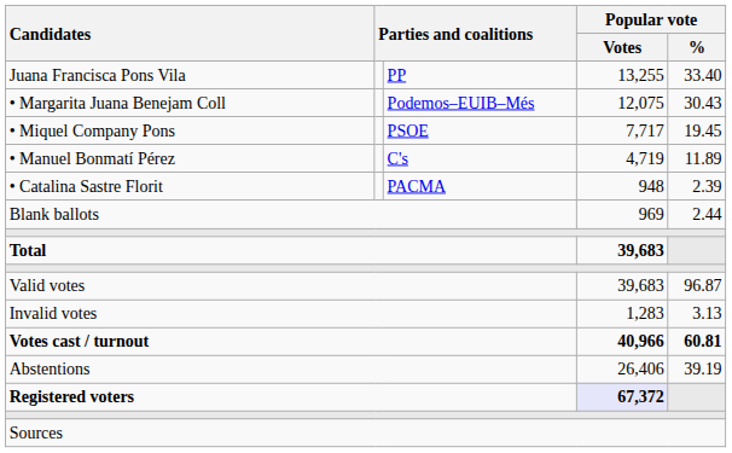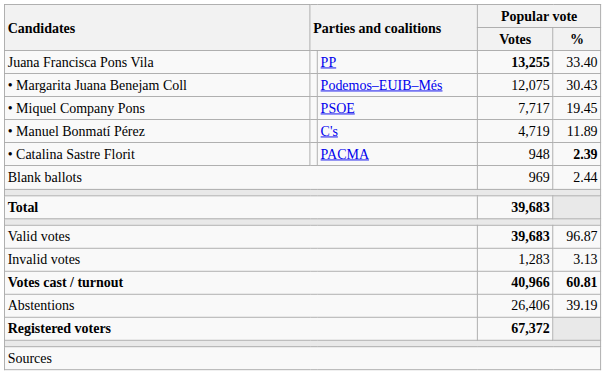Juana Francisca Pons Vila | Popular vote / Votes: normal -> bold
• Catalina Sastre Florit | Popular vote / %: normal -> bold
Valid votes | Popular vote / Votes: normal -> bold
Registered voters | Popular vote / Votes: lavender background -> no background
